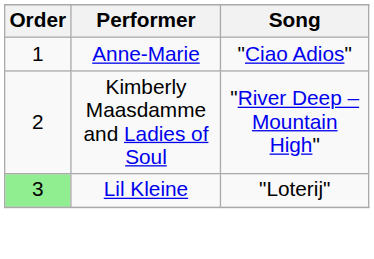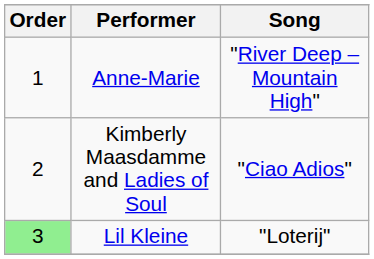Anne-Marie | Song: "Ciao Adios" -> "River Deep – Mountain High"
Kimberly Maasdamme and Ladies of Soul | Song: "River Deep – Mountain High" -> "Ciao Adios"
